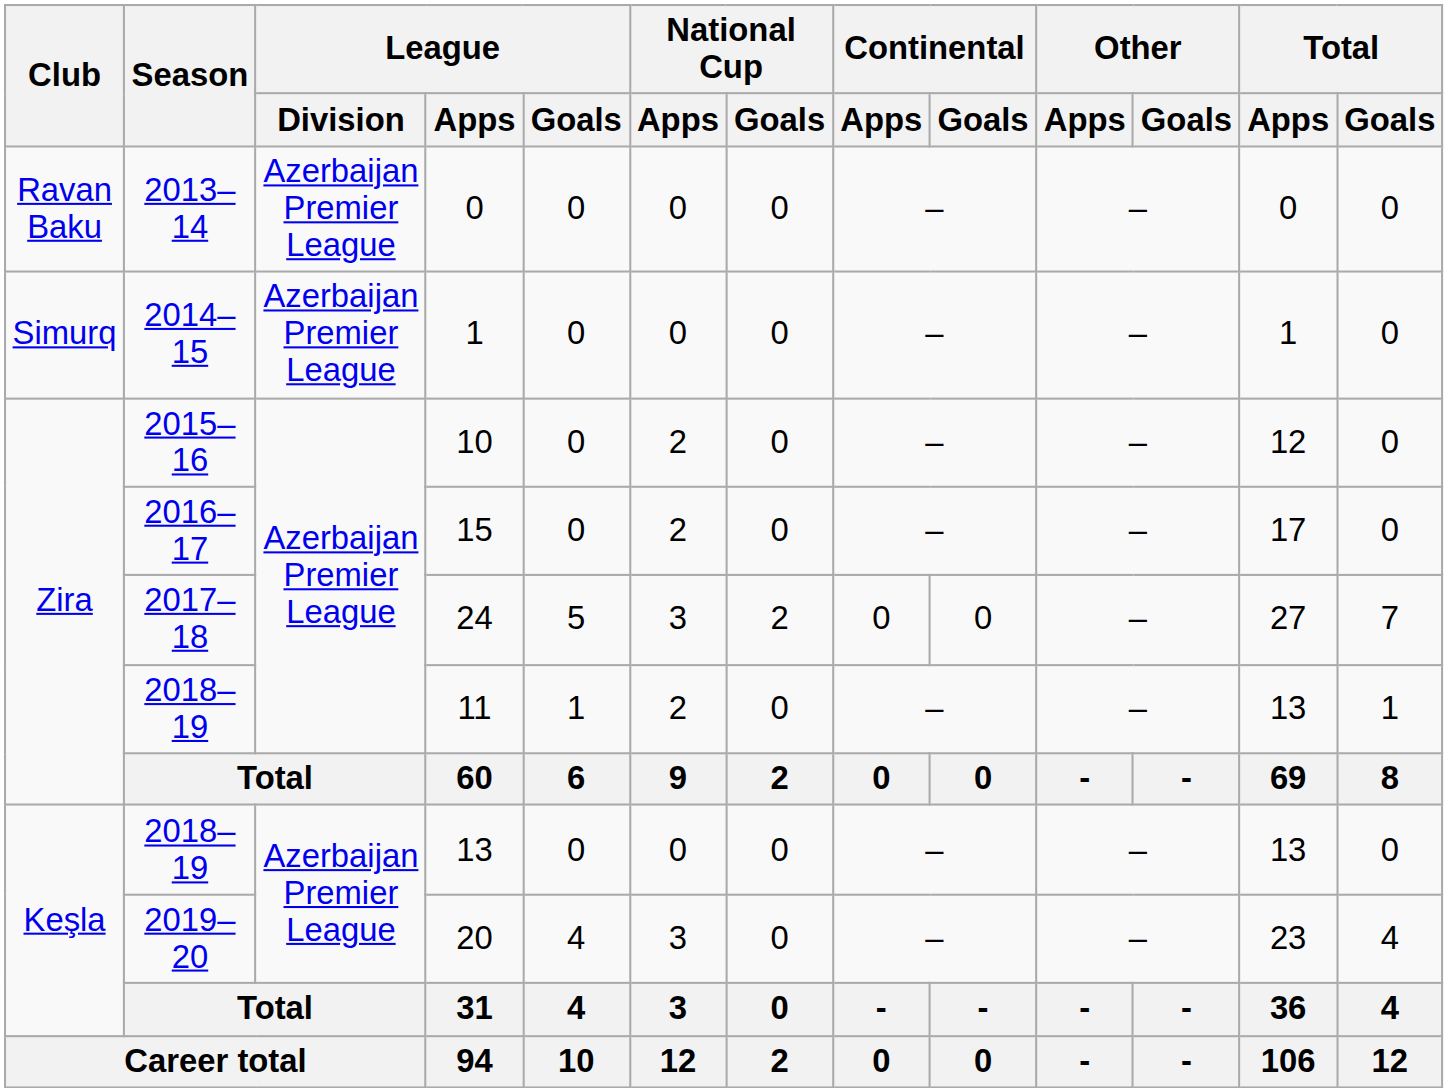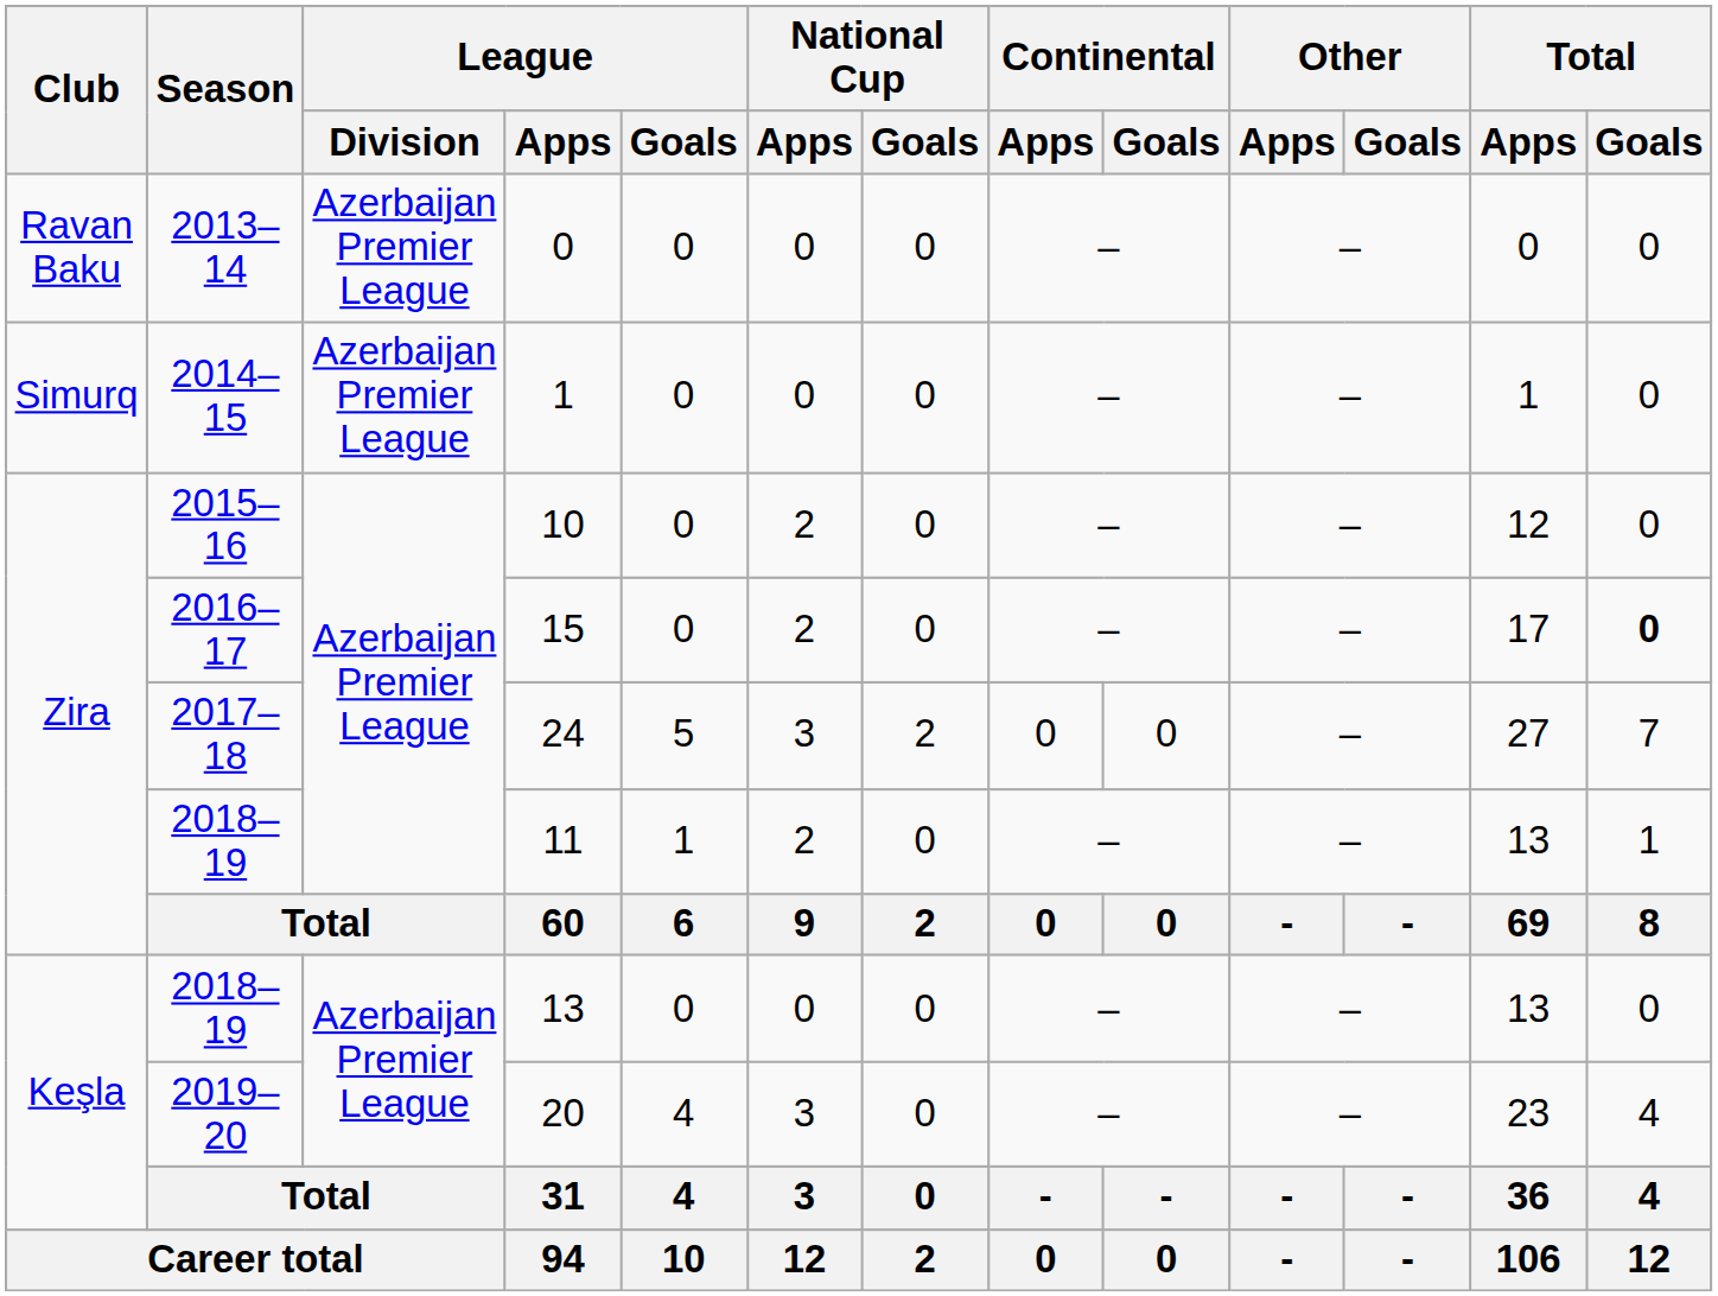15 | Total / Goals: normal -> bold
